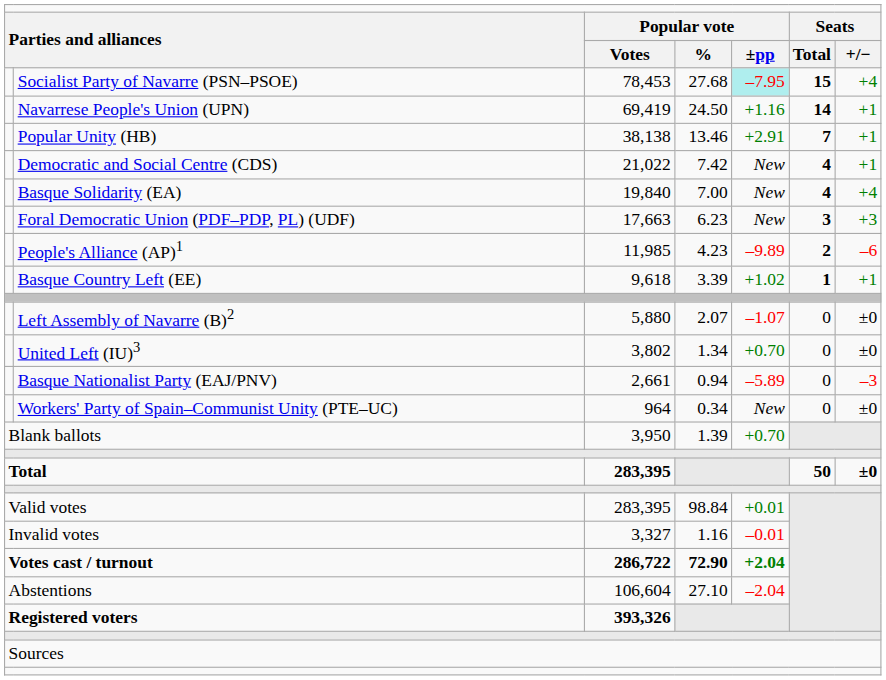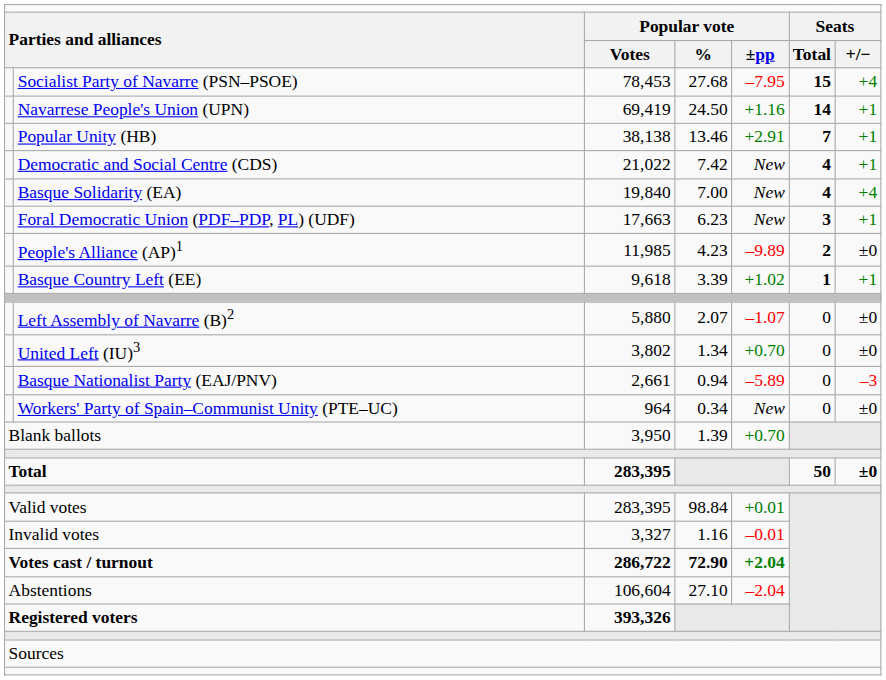Socialist Party of Navarre (PSN–PSOE) | column 5: paleturquoise background -> no background
Foral Democratic Union (PDF–PDP, PL) (UDF) | column 7: +3 -> +1
People's Alliance (AP)1 | column 7: –6 -> ±0
